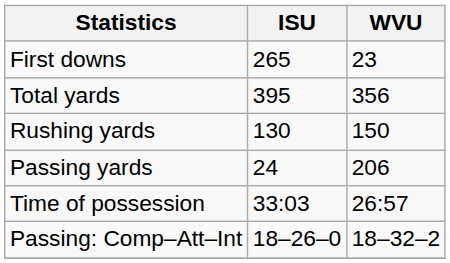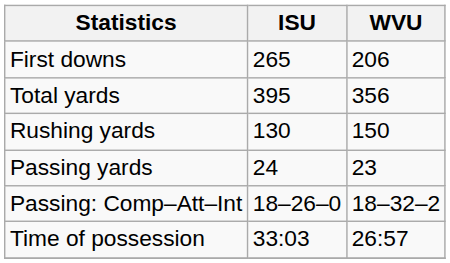First downs | WVU: 23 -> 206
Passing yards | WVU: 206 -> 23
rows swapped: Passing: Comp–Att–Int <-> Time of possession
